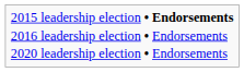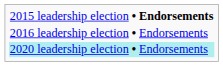row 3 | column 1: no background -> paleturquoise background
